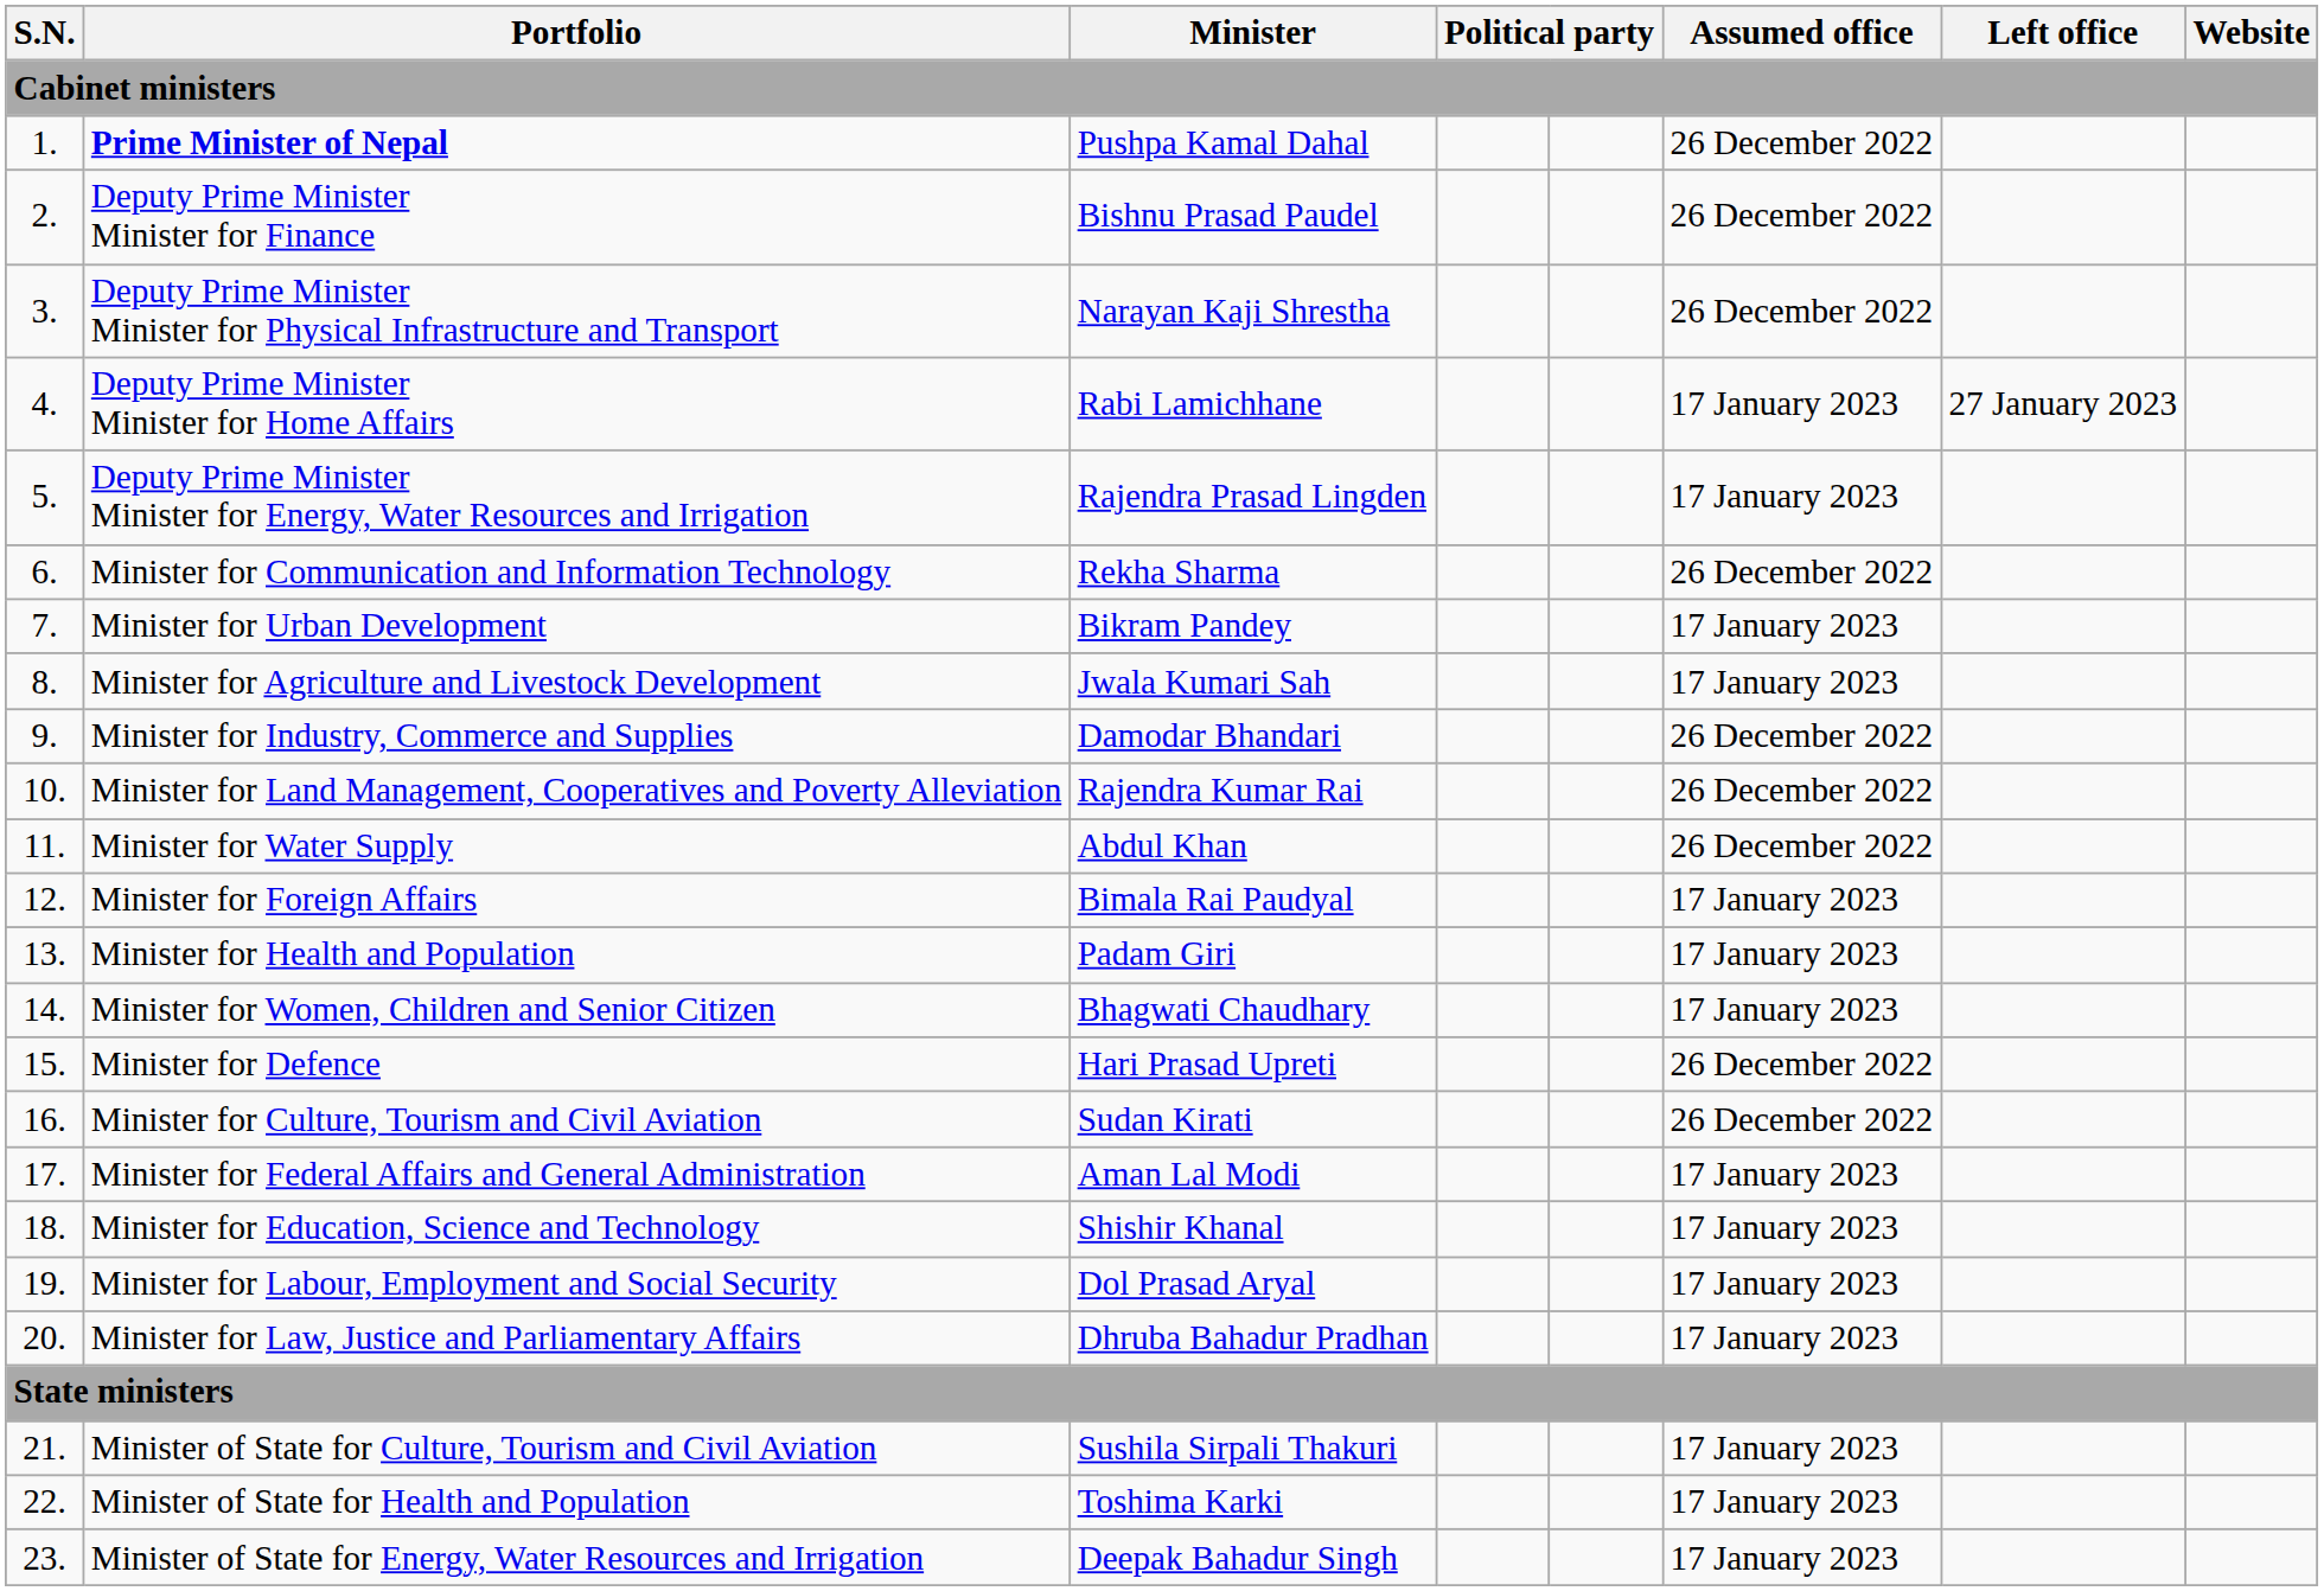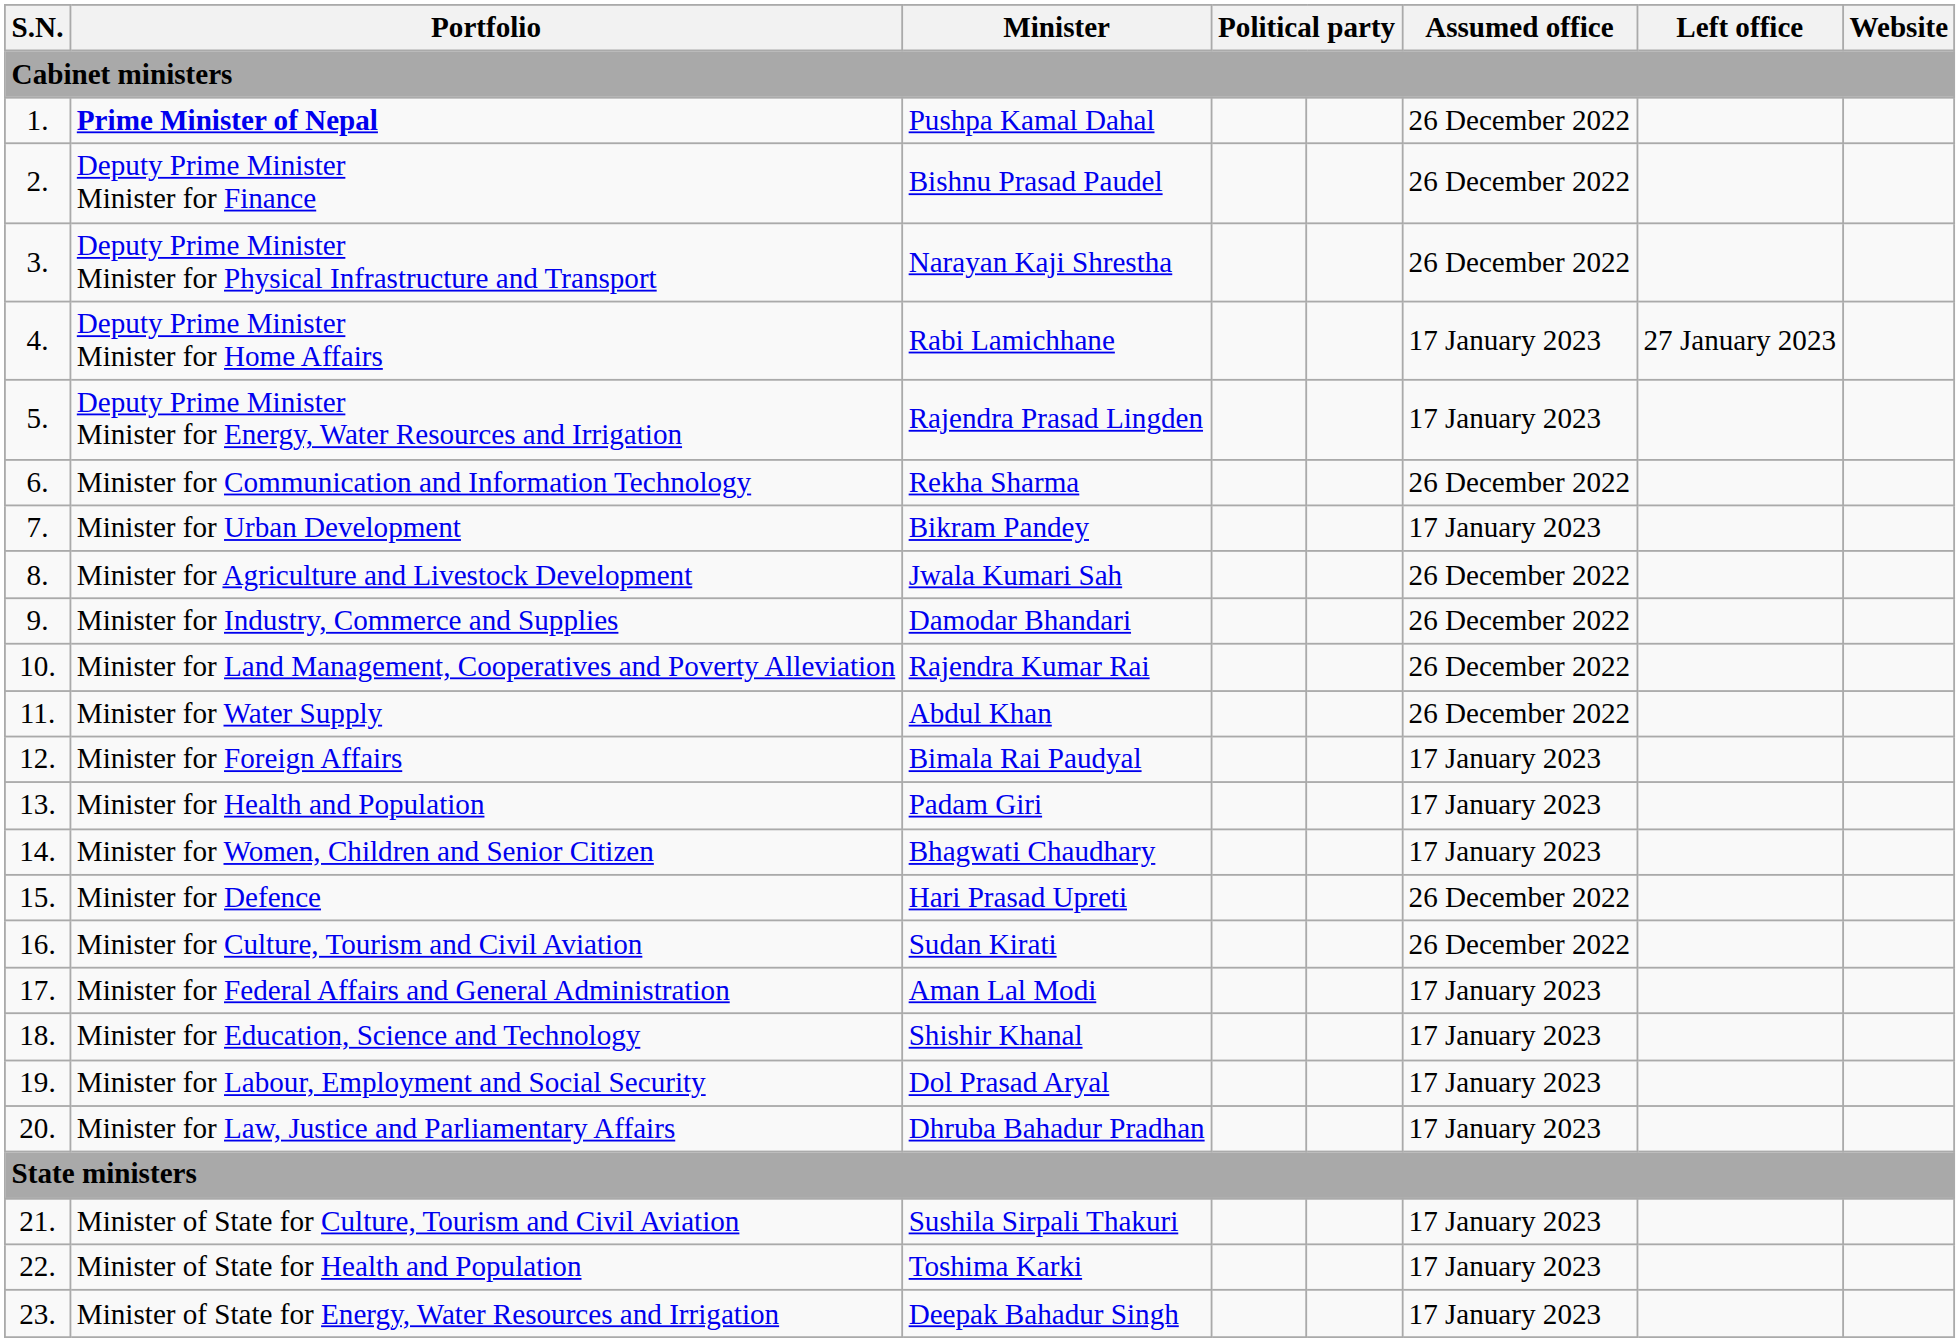Minister for Agriculture and Livestock Development | Assumed office: 17 January 2023 -> 26 December 2022
